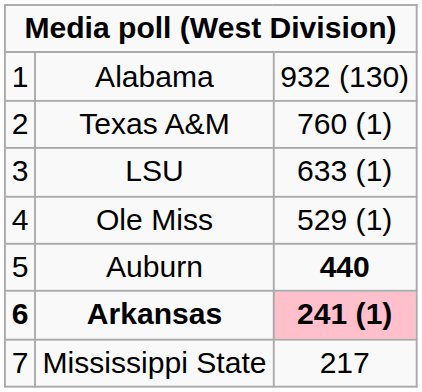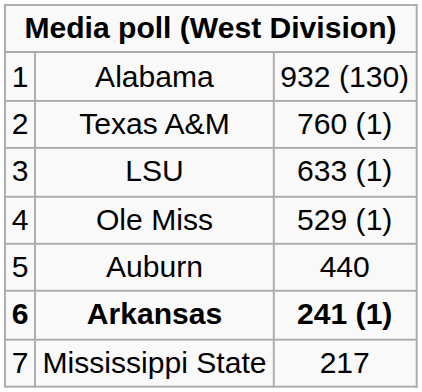Auburn | column 3: bold -> normal
Arkansas | column 3: pink background -> no background
